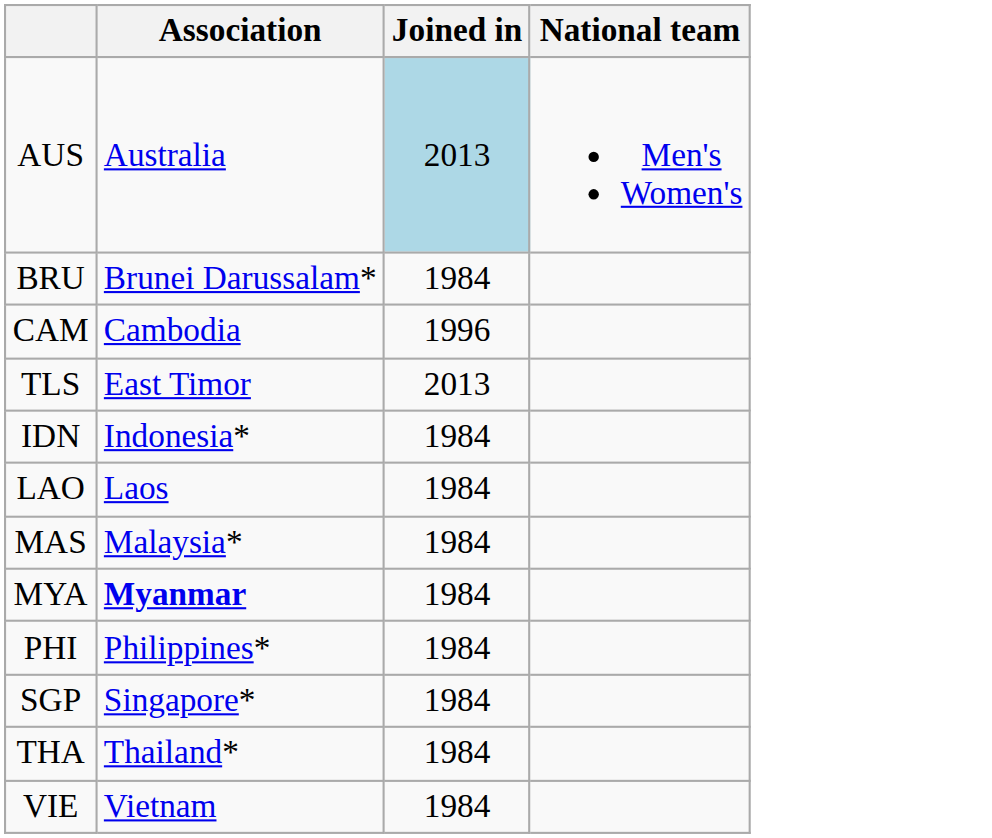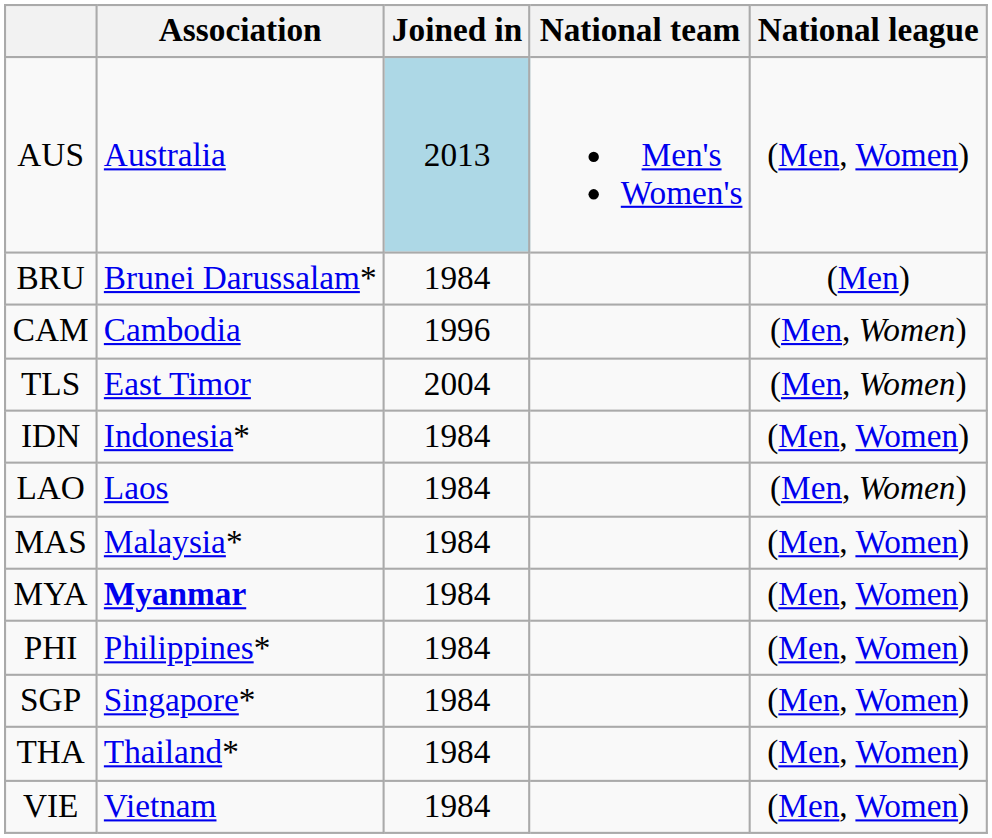+ column: National league | (Men, Women) | (Men) | (Men, Women) | (Men, Women) | (Men, Women) | (Men, Women) | (Men, Women) | (Men, Women) | (Men, Women) | (Men, Women) | (Men, Women) | (Men, Women)
TLS | Joined in: 2013 -> 2004
